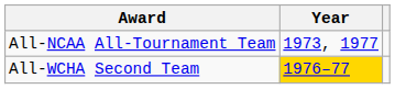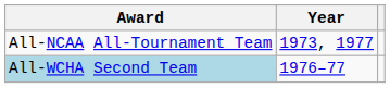row 3 | Award: no background -> lightblue background
row 3 | Year: gold background -> no background
